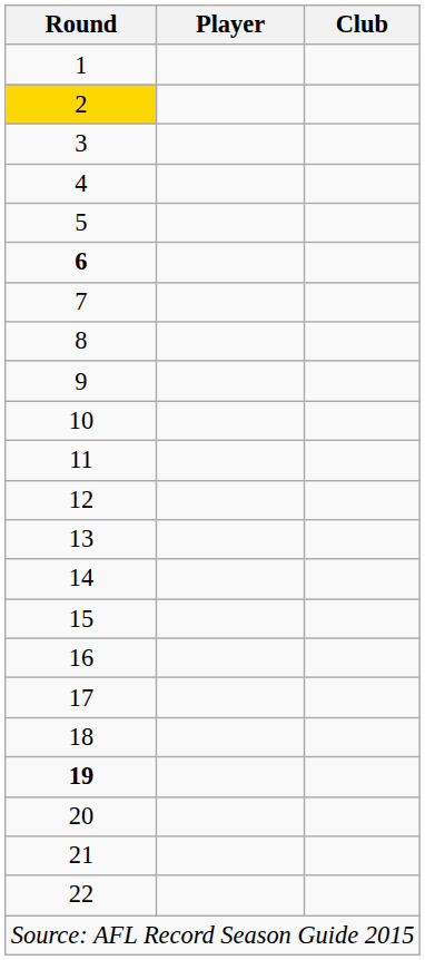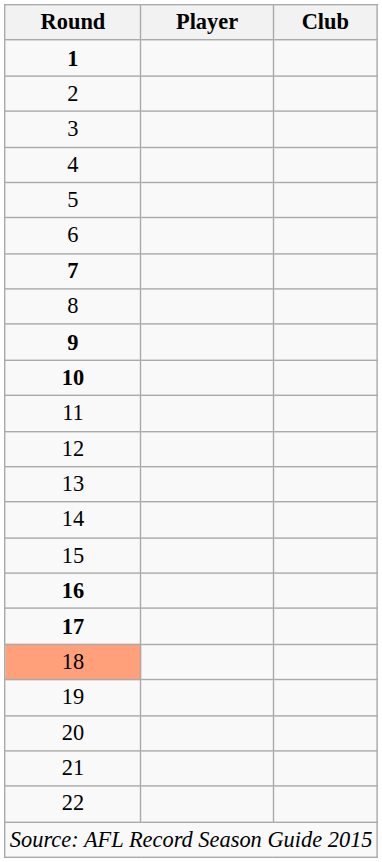1 | Round: normal -> bold
2 | Round: gold background -> no background
6 | Round: bold -> normal
7 | Round: normal -> bold
9 | Round: normal -> bold
10 | Round: normal -> bold
16 | Round: normal -> bold
17 | Round: normal -> bold
18 | Round: no background -> lightsalmon background
19 | Round: bold -> normal
